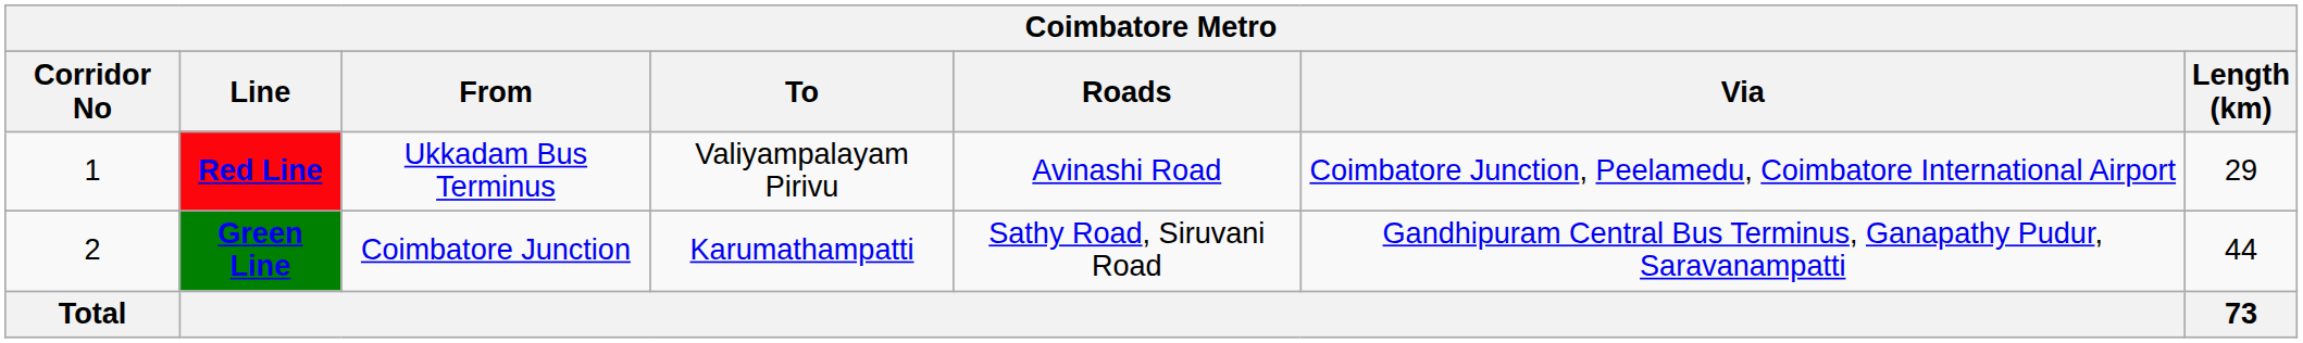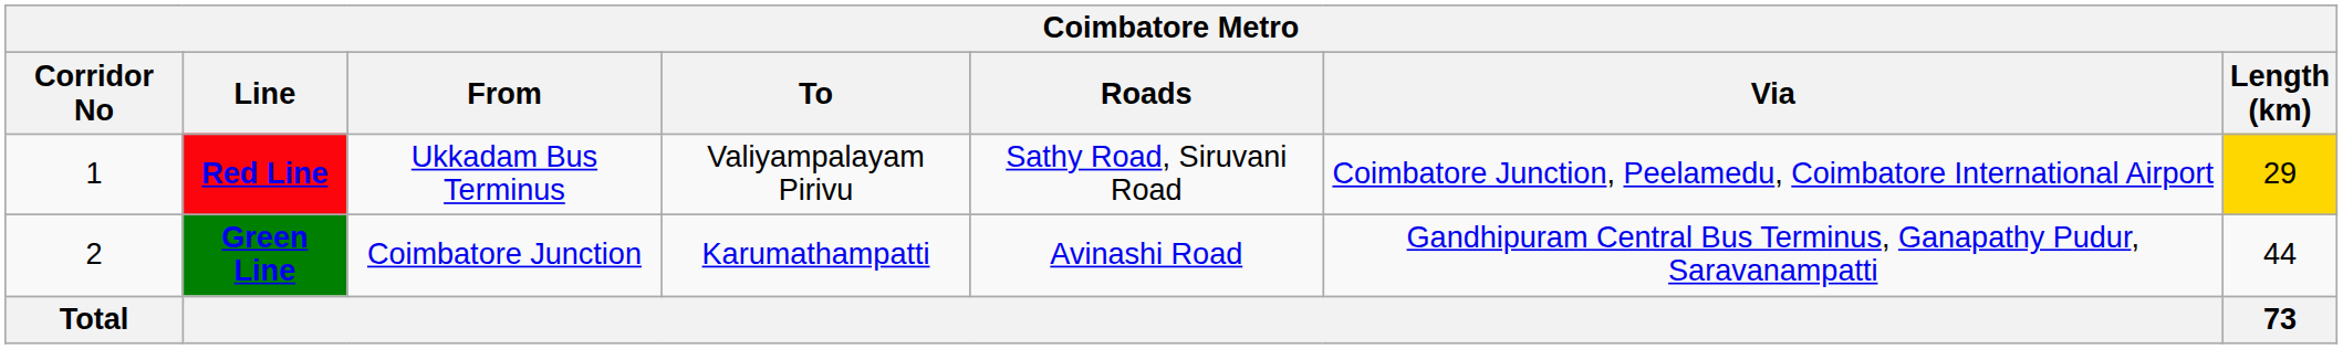Red Line | Roads: Avinashi Road -> Sathy Road, Siruvani Road
Red Line | Length (km): no background -> gold background
Green Line | Roads: Sathy Road, Siruvani Road -> Avinashi Road
